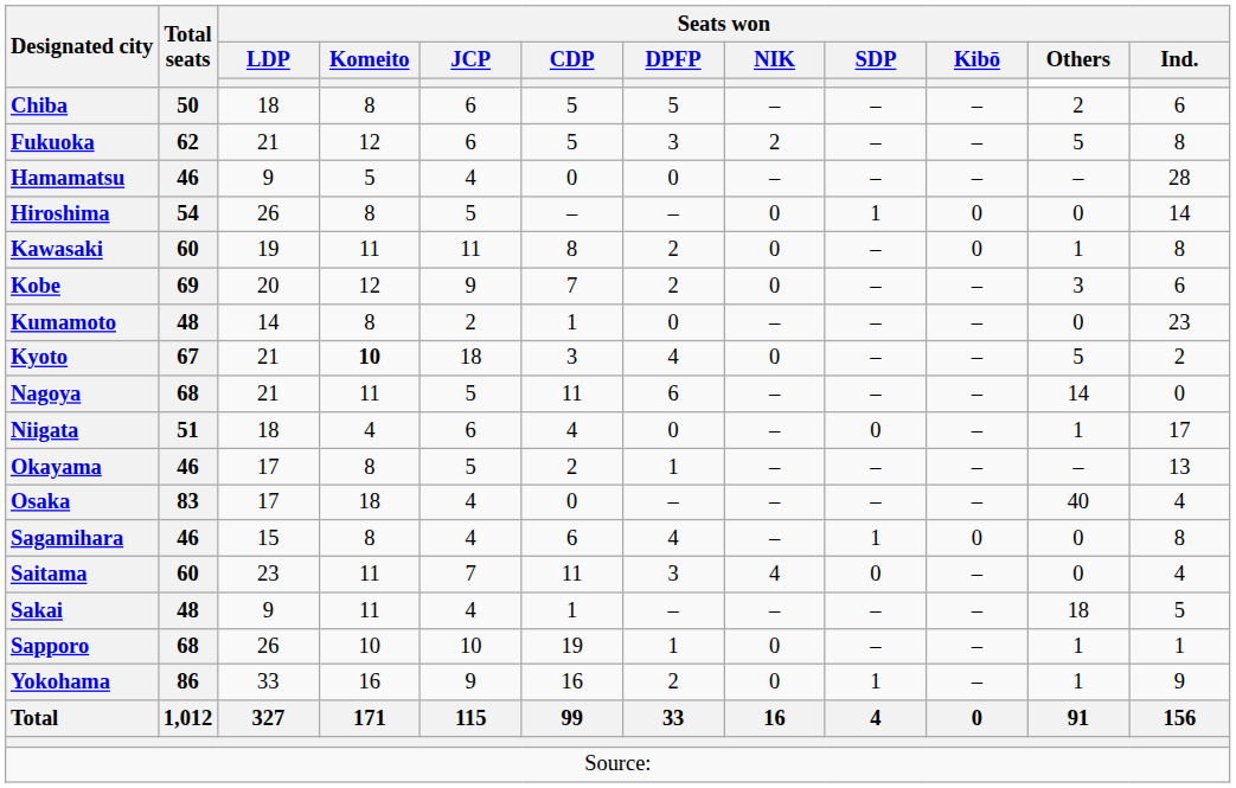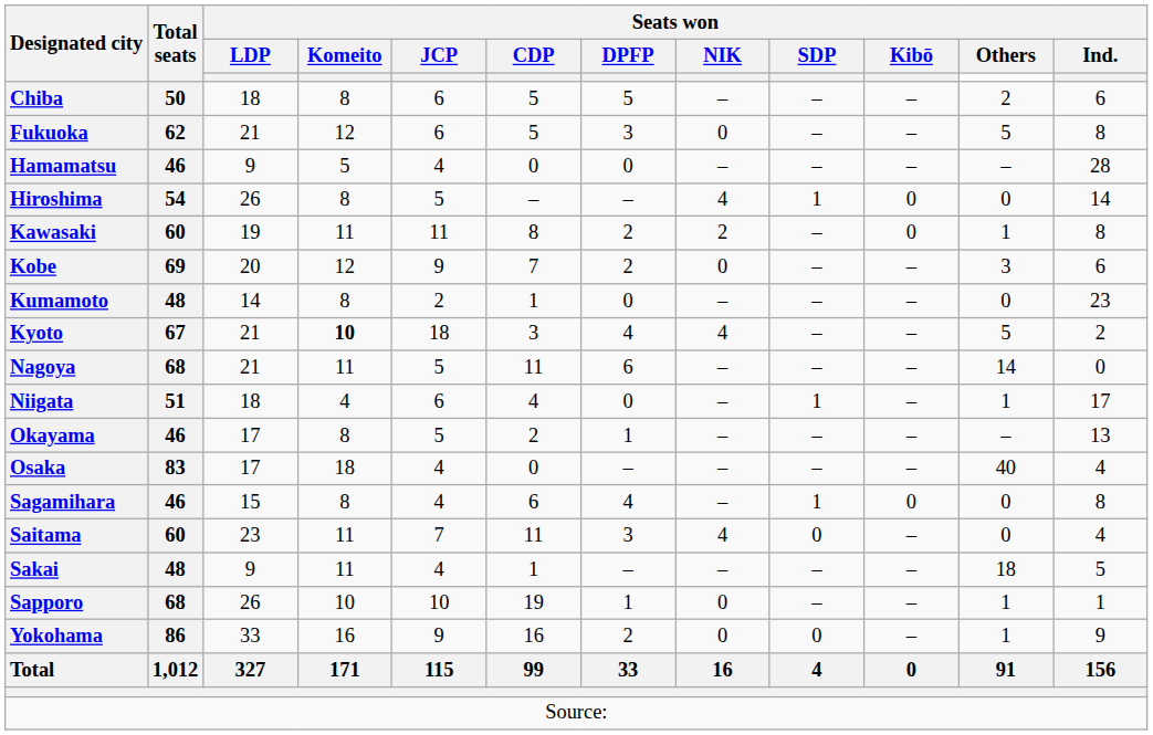Fukuoka | Seats won / NIK: 2 -> 0
Hiroshima | Seats won / NIK: 0 -> 4
Kawasaki | Seats won / NIK: 0 -> 2
Kyoto | Seats won / NIK: 0 -> 4
Niigata | Seats won / SDP: 0 -> 1
Yokohama | Seats won / SDP: 1 -> 0
